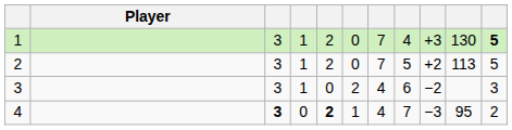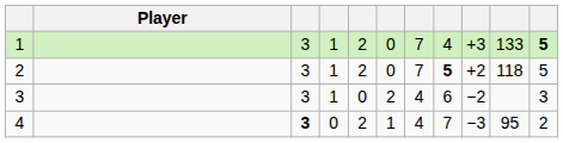row 2 | column 10: 130 -> 133
row 3 | column 8: normal -> bold
row 3 | column 10: 113 -> 118
row 5 | column 5: bold -> normal
